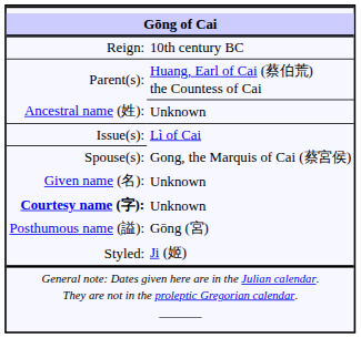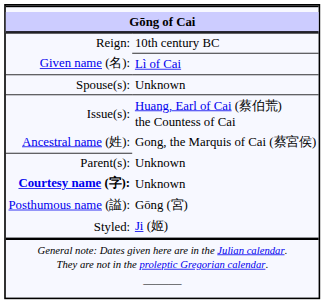row 3 | column 1: Parent(s): -> Given name (名):
row 3 | column 2: Huang, Earl of Cai (蔡伯荒) the Countess of Cai -> Lì of Cai
row 4 | column 1: Ancestral name (姓): -> Spouse(s):
row 5 | column 2: Lì of Cai -> Huang, Earl of Cai (蔡伯荒) the Countess of Cai
row 6 | column 1: Spouse(s): -> Ancestral name (姓):
row 7 | column 1: Given name (名): -> Parent(s):
